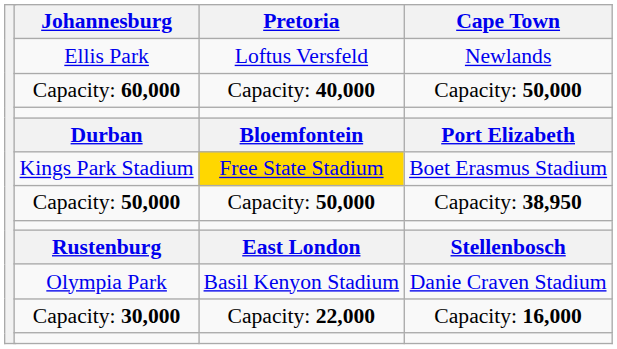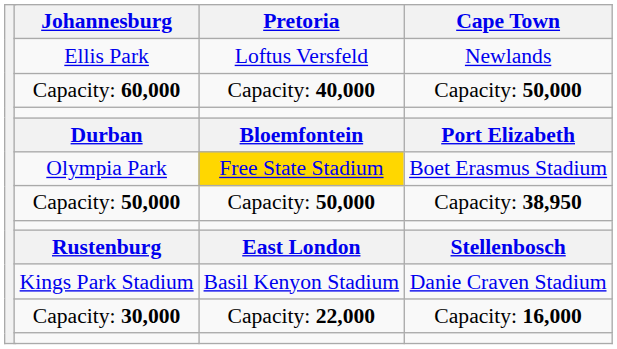row 6 | Johannesburg: Kings Park Stadium -> Olympia Park
row 10 | Johannesburg: Olympia Park -> Kings Park Stadium
